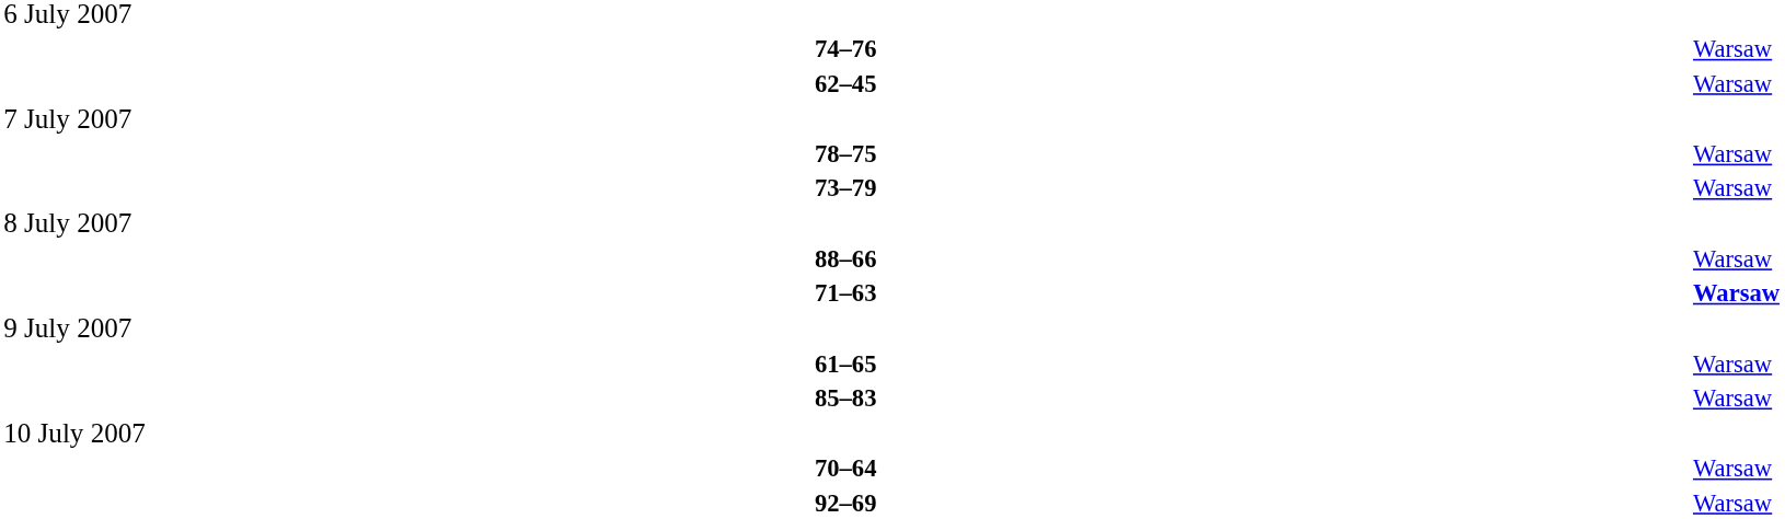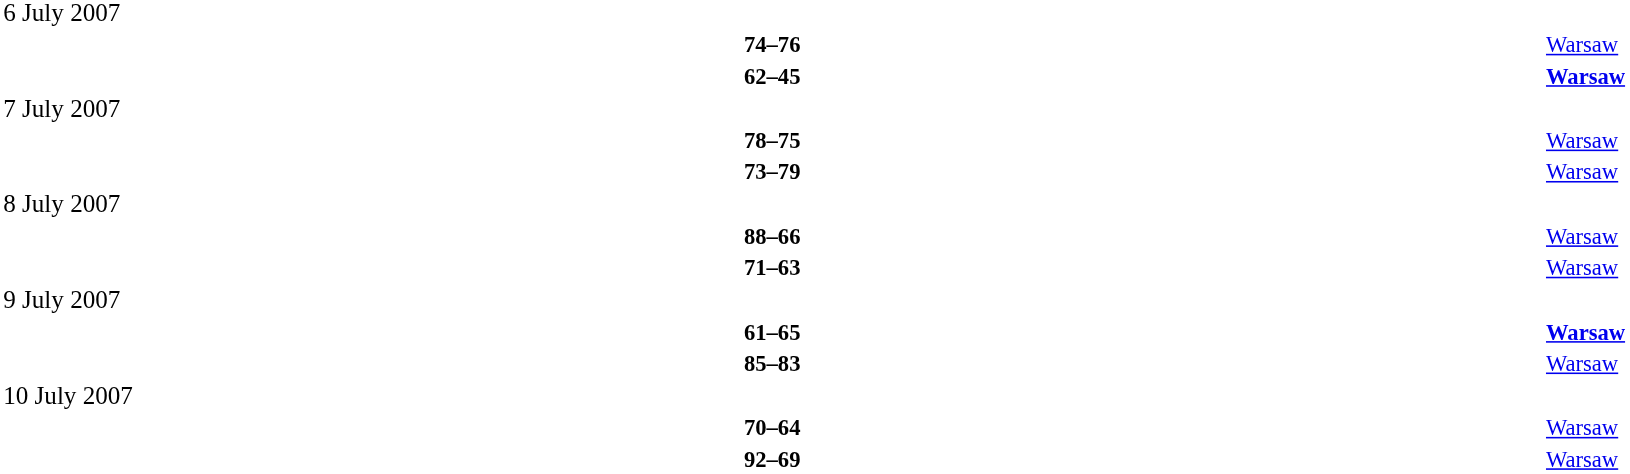62–45 | column 3: normal -> bold
71–63 | column 3: bold -> normal
61–65 | column 3: normal -> bold
